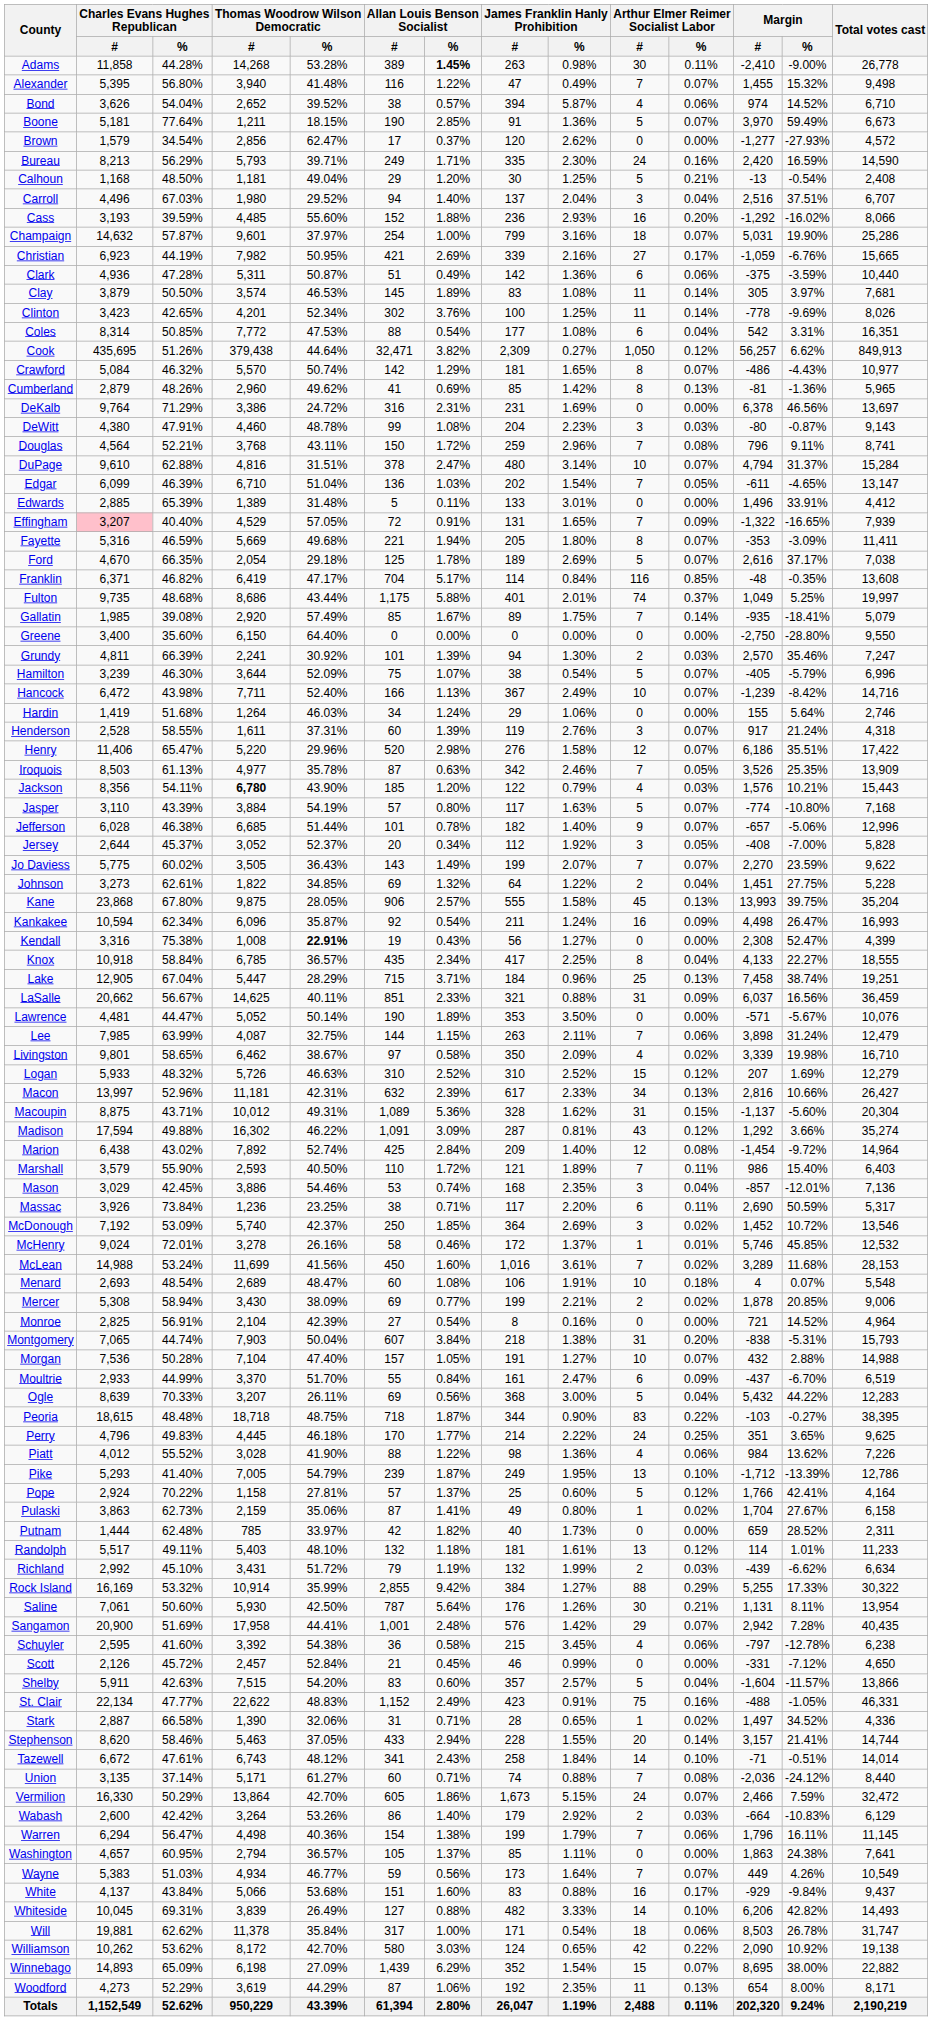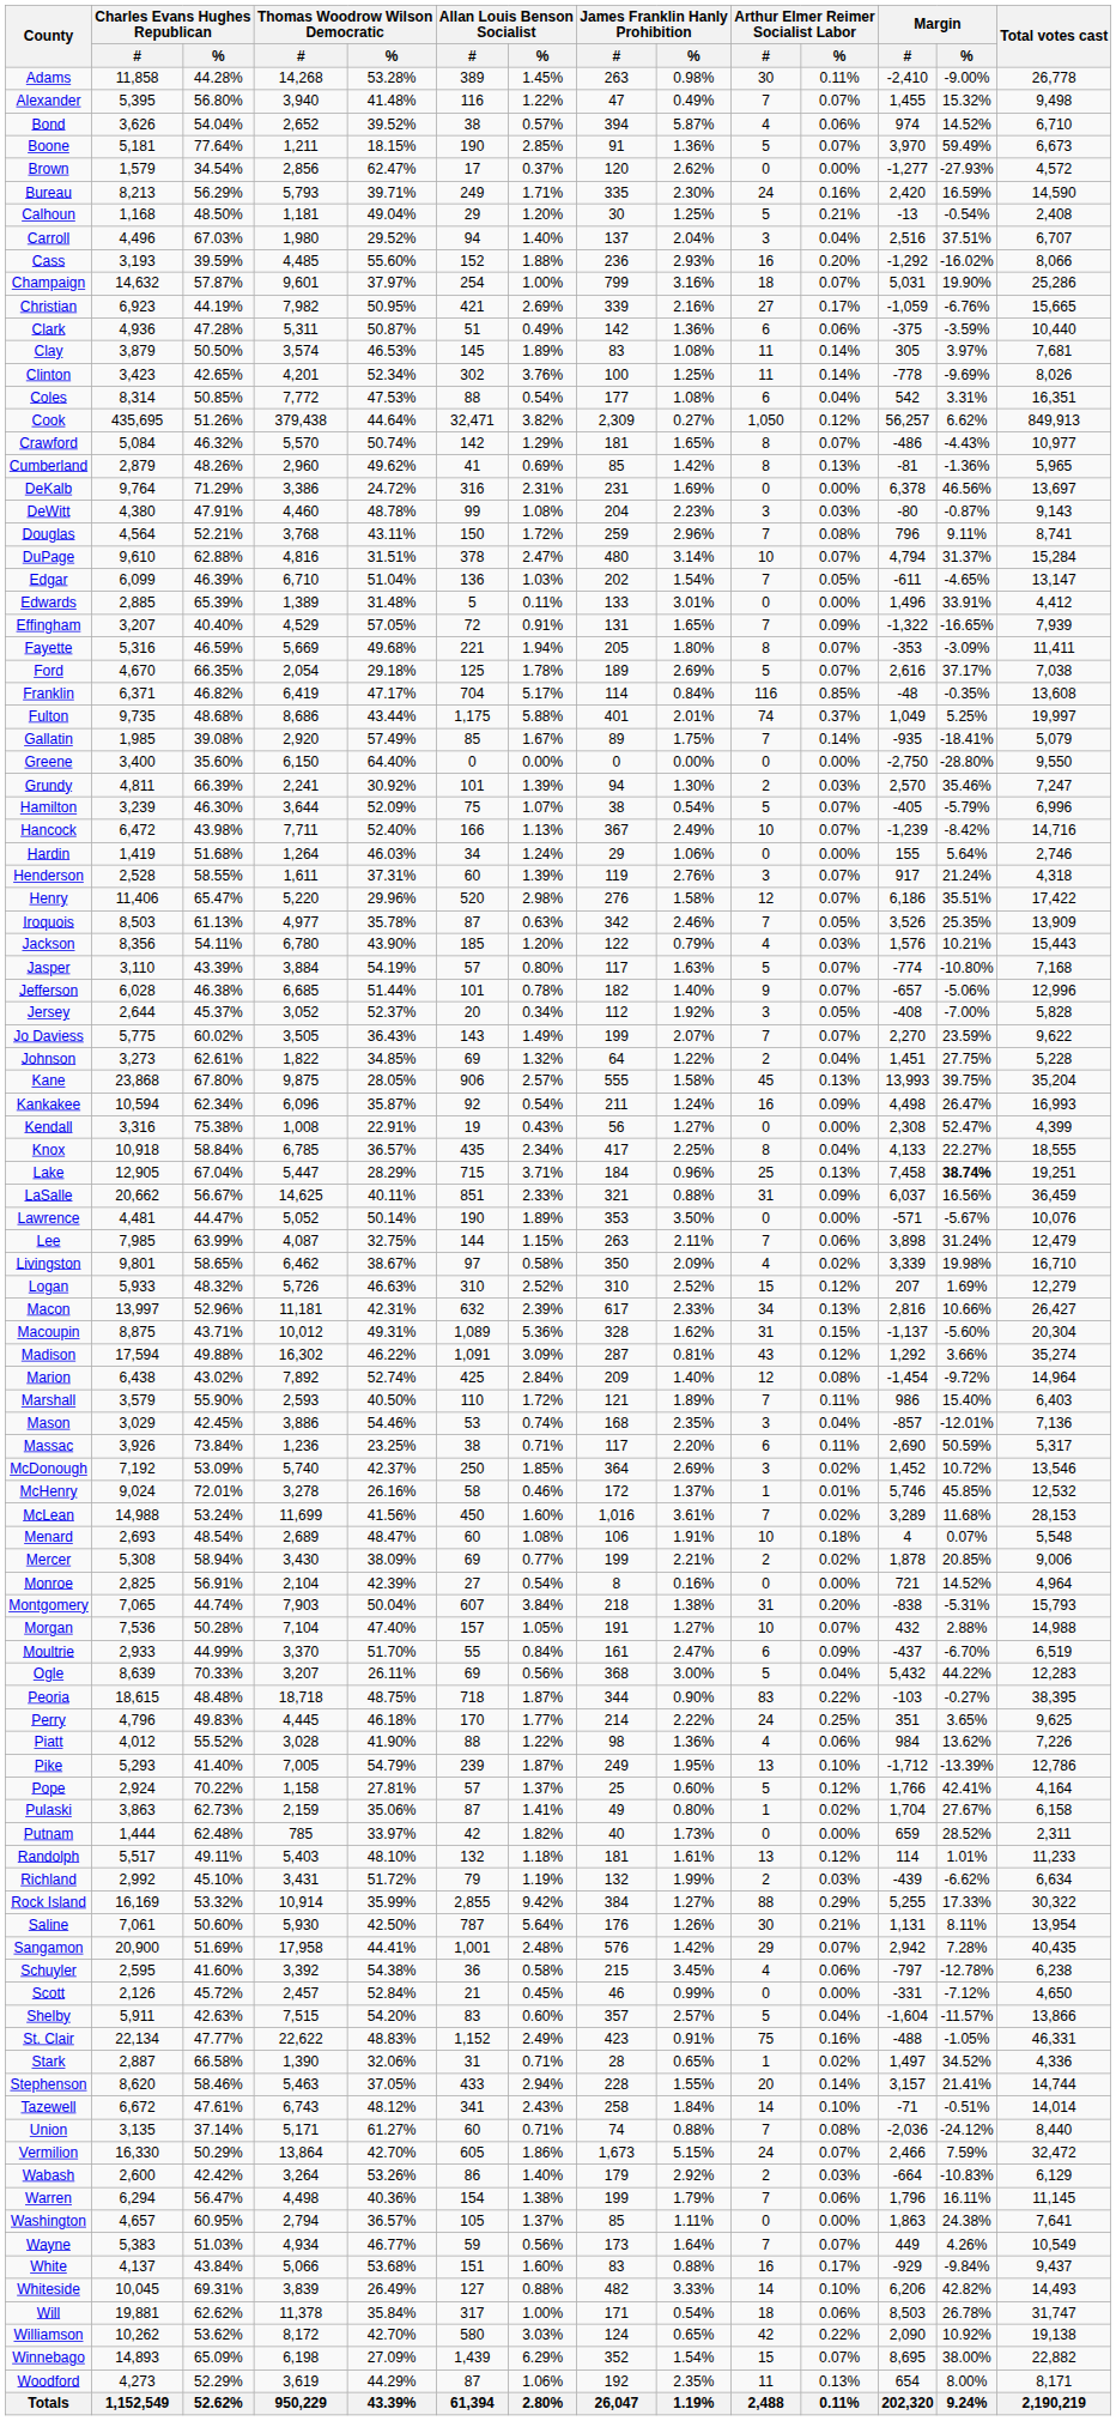Adams | Allan Louis Benson Socialist / %: bold -> normal
Effingham | Charles Evans Hughes Republican / #: pink background -> no background
Jackson | Thomas Woodrow Wilson Democratic / #: bold -> normal
Kendall | Thomas Woodrow Wilson Democratic / %: bold -> normal
Lake | Margin / %: normal -> bold
